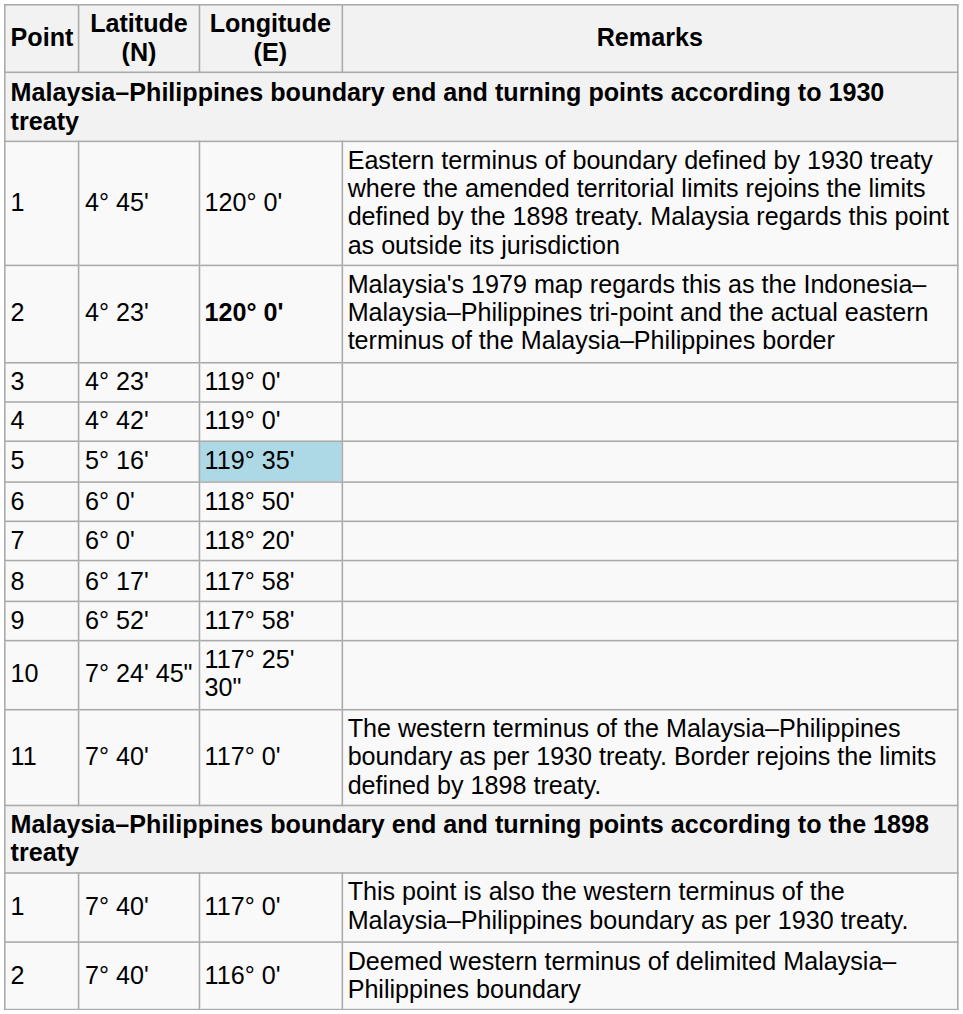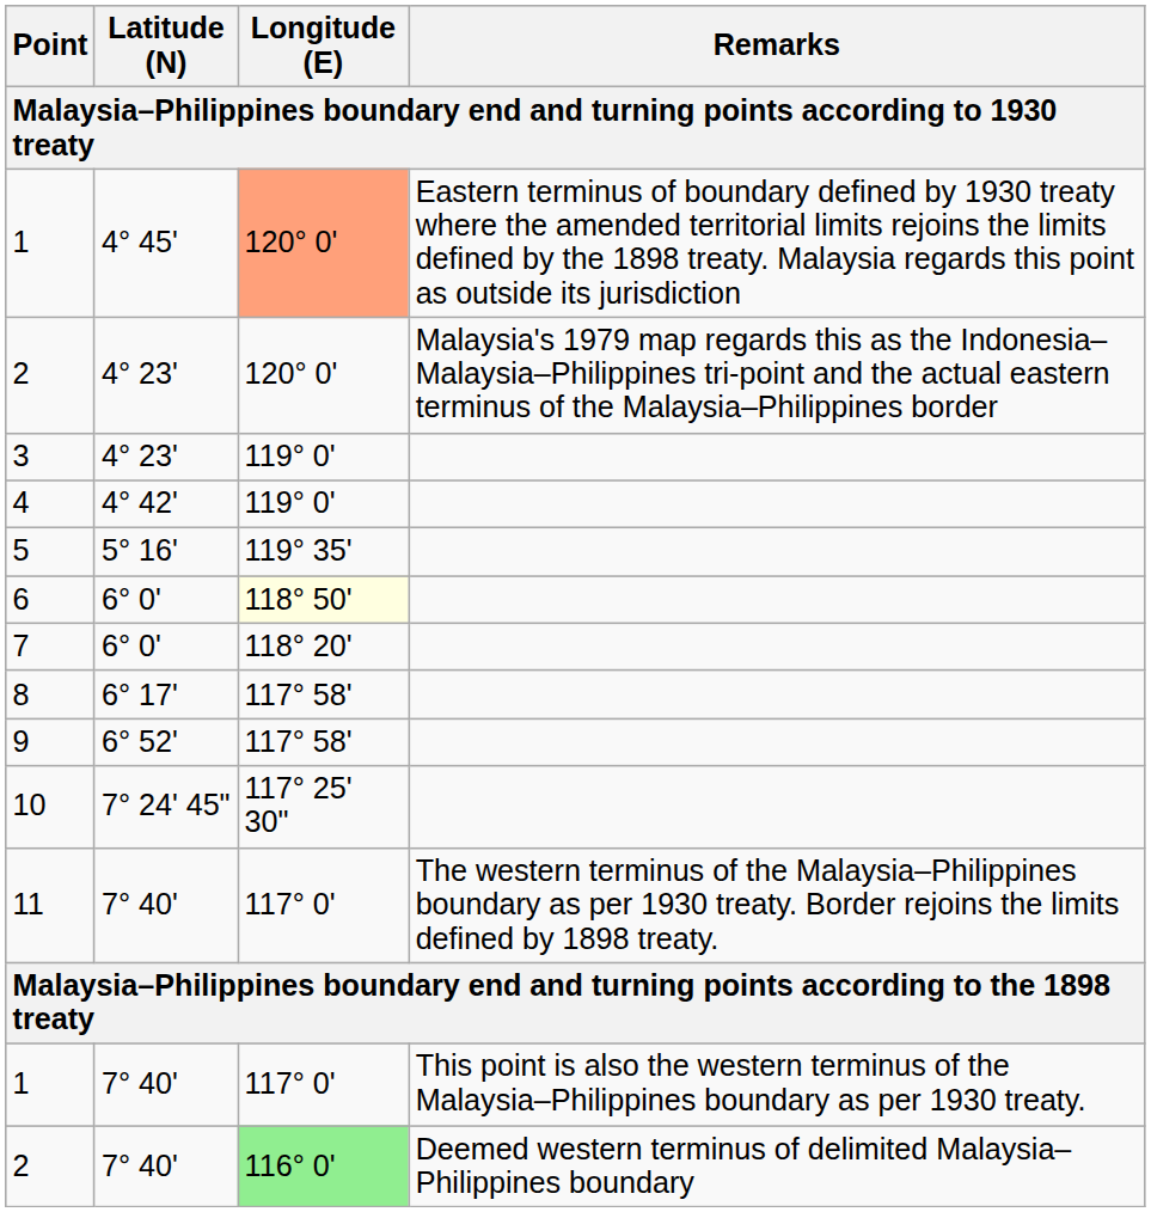1 / 4° 45' | Longitude (E): no background -> lightsalmon background
2 / 4° 23' | Longitude (E): bold -> normal
5 | Longitude (E): lightblue background -> no background
6 | Longitude (E): no background -> lightyellow background
2 / 7° 40' | Longitude (E): no background -> lightgreen background
